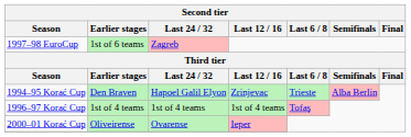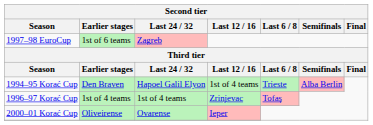1994–95 Korać Cup | Last 12 / 16: Zrinjevac -> 1st of 4 teams
1996–97 Korać Cup | Last 12 / 16: 1st of 4 teams -> Zrinjevac
